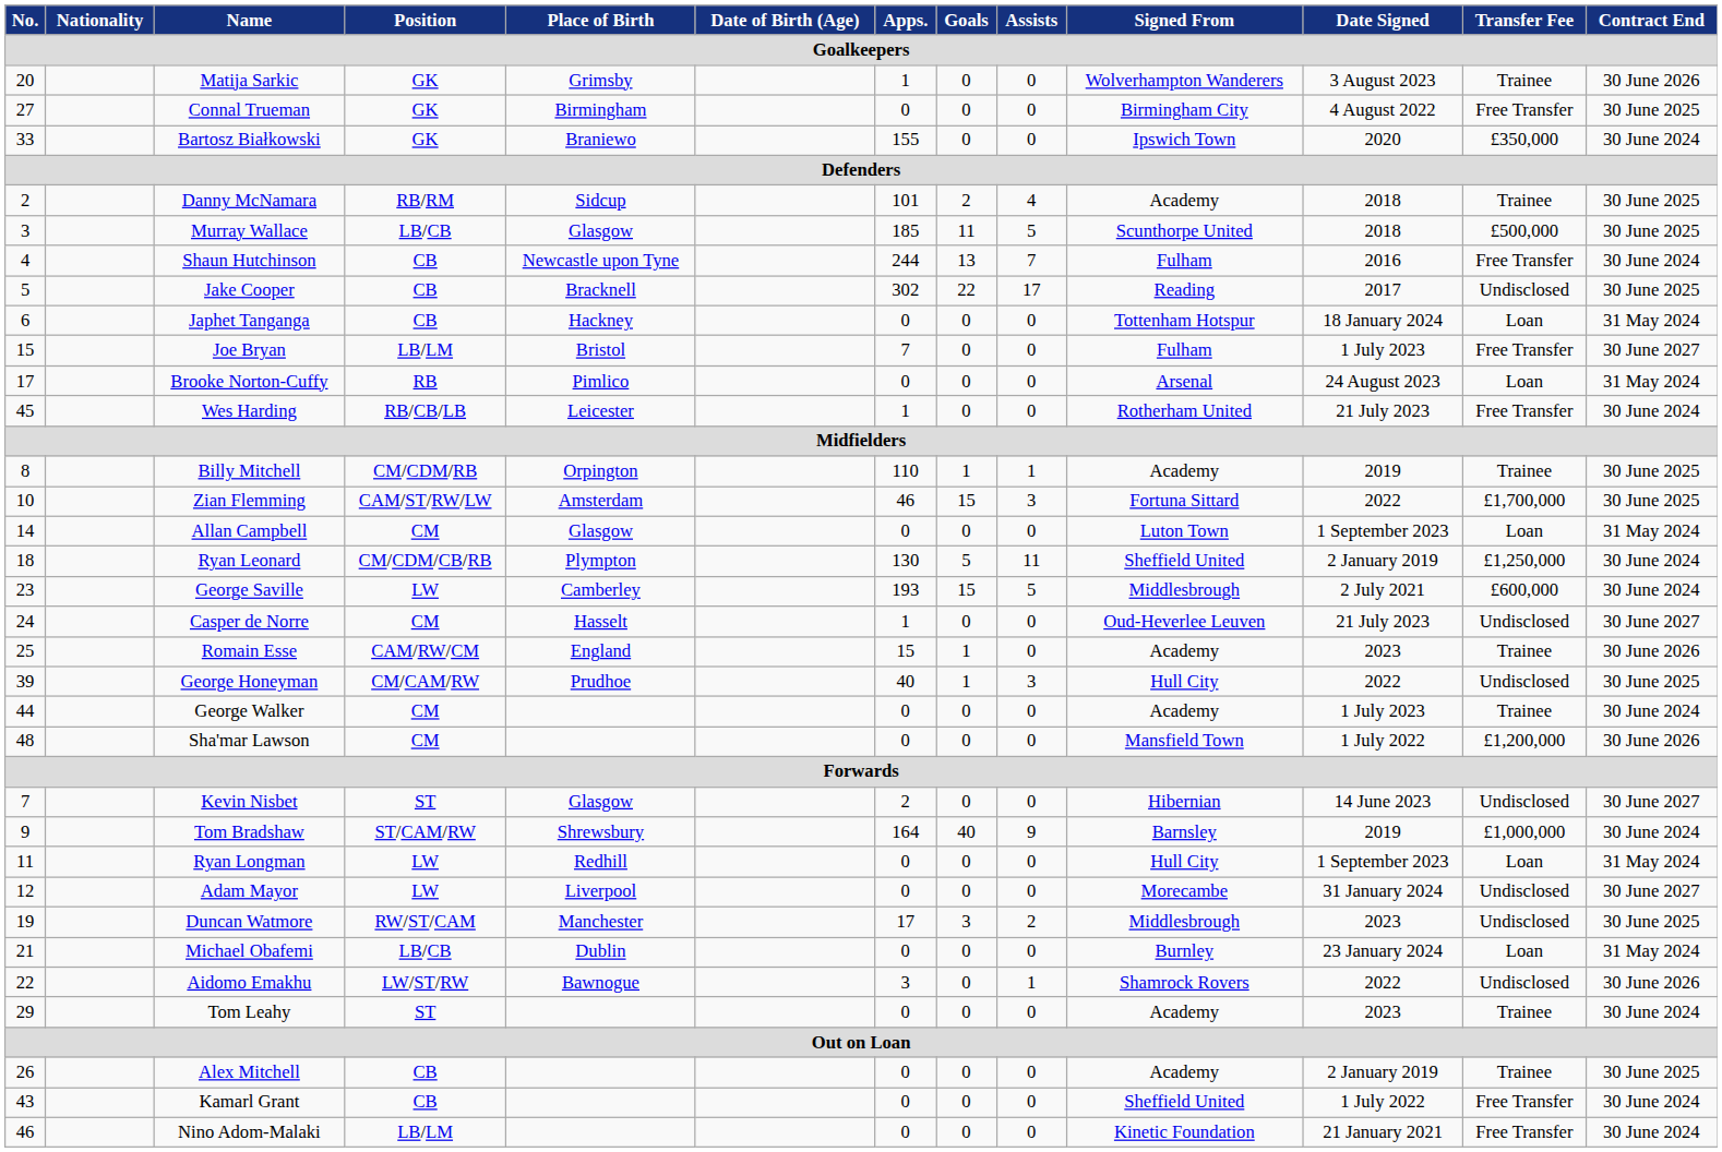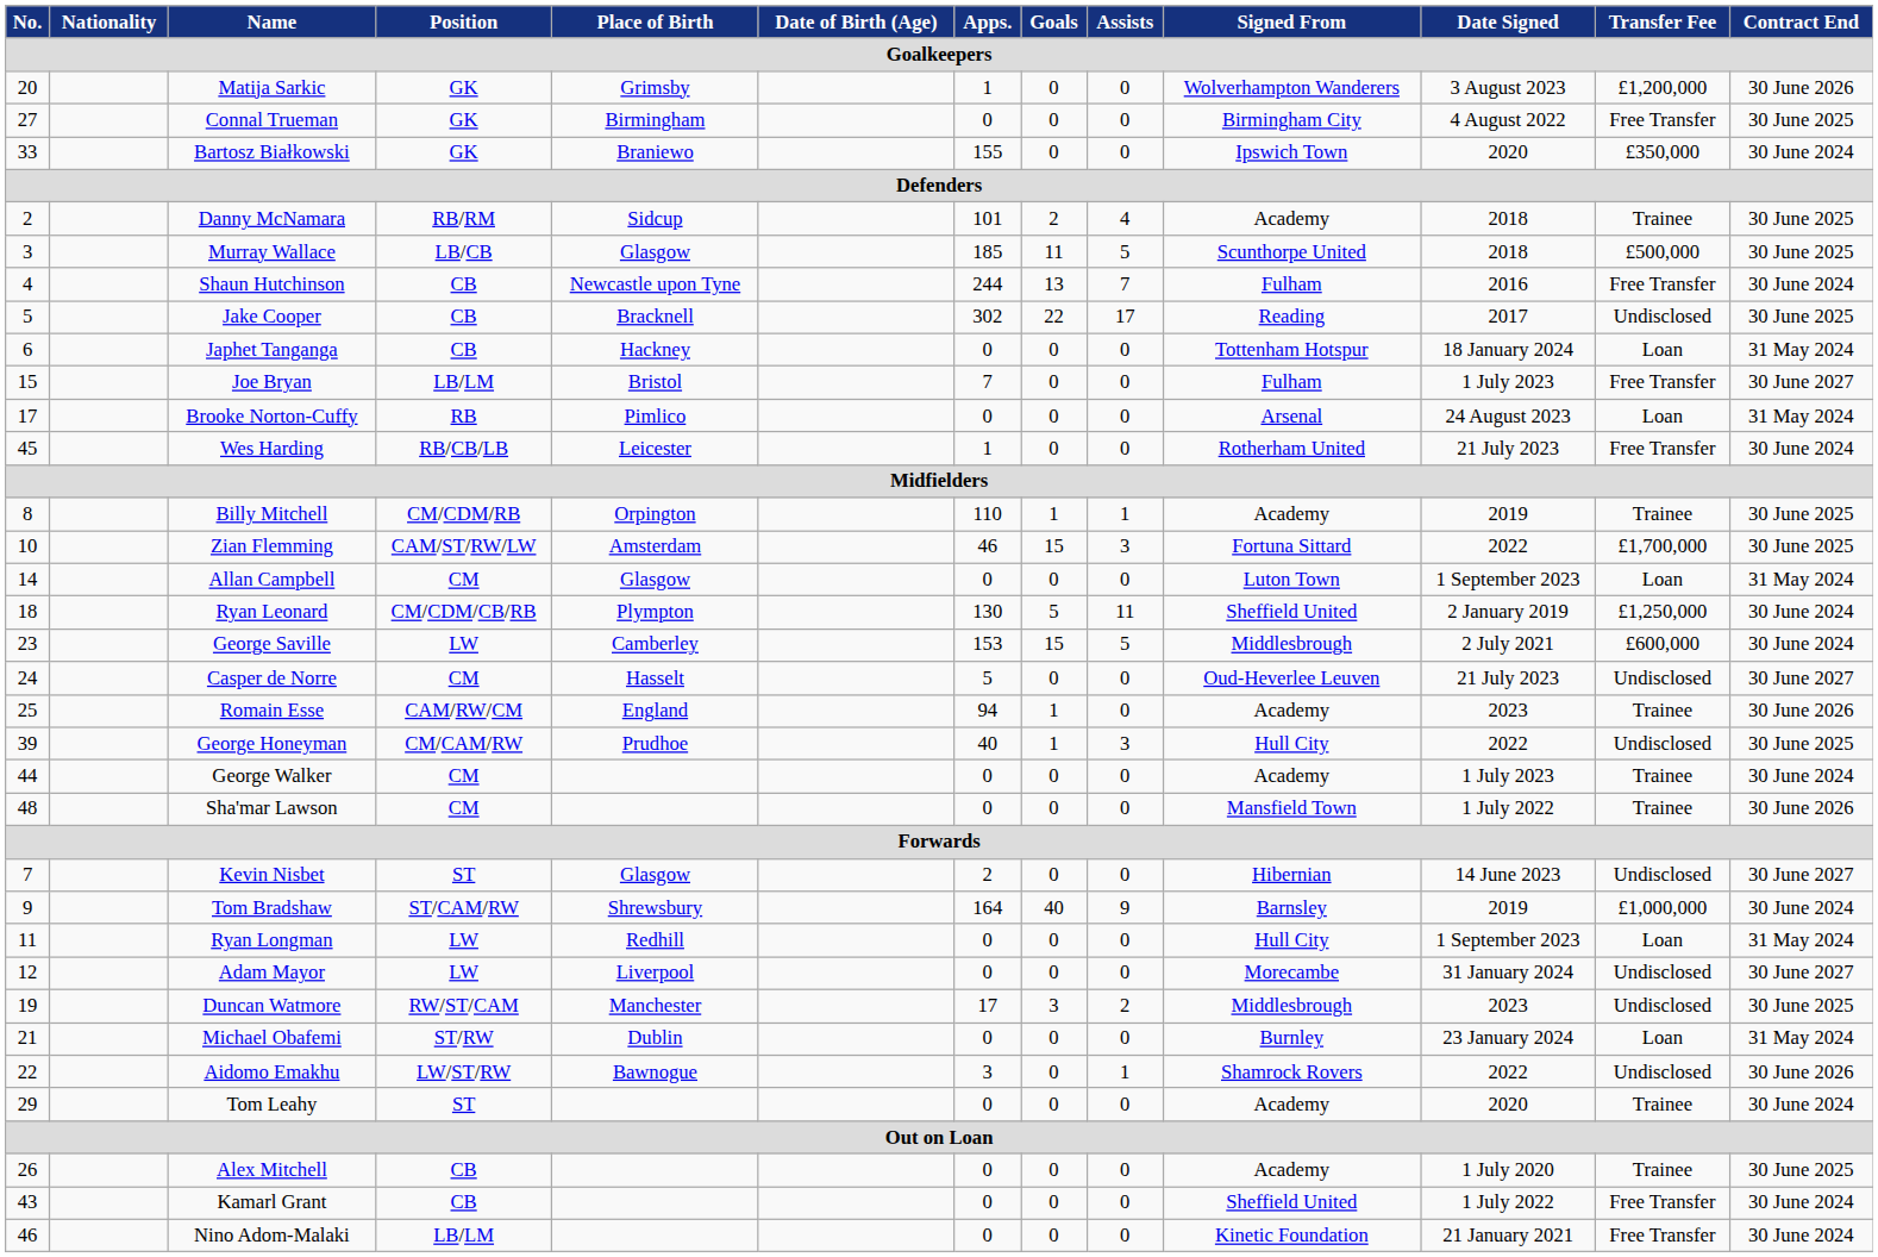Matija Sarkic | Transfer Fee: Trainee -> £1,200,000
George Saville | Apps.: 193 -> 153
Casper de Norre | Apps.: 1 -> 5
Romain Esse | Apps.: 15 -> 94
Sha'mar Lawson | Transfer Fee: £1,200,000 -> Trainee
Michael Obafemi | Position: LB/CB -> ST/RW
Tom Leahy | Date Signed: 2023 -> 2020
Alex Mitchell | Date Signed: 2 January 2019 -> 1 July 2020
